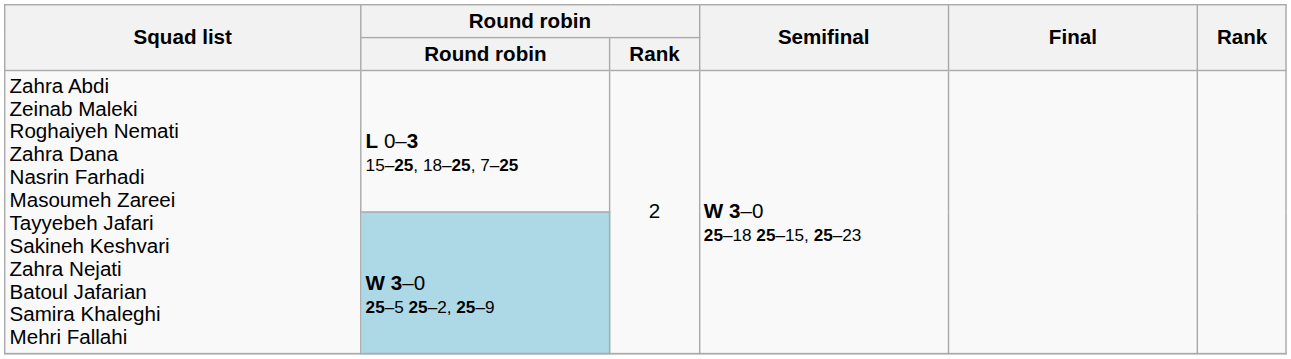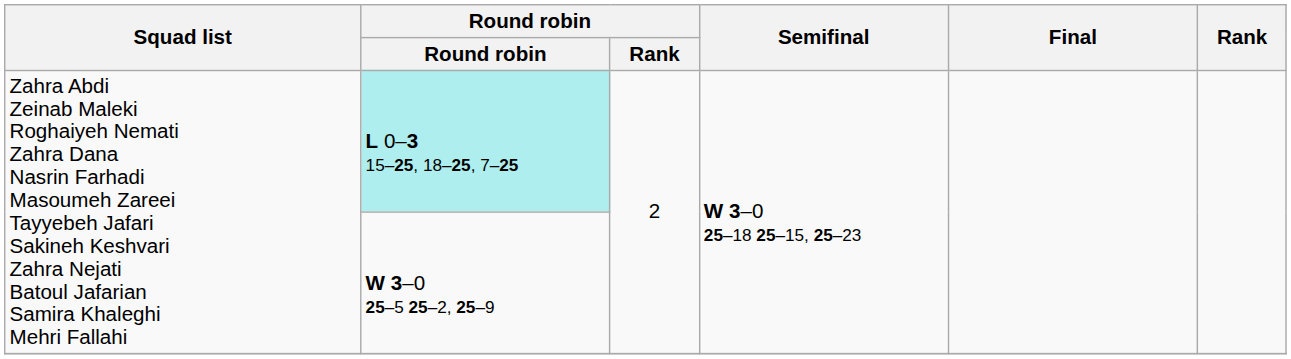L 0–3 15–25, 18–25, 7–25 | Round robin: no background -> paleturquoise background
W 3–0 25–5 25–2, 25–9 | Round robin: lightblue background -> no background
